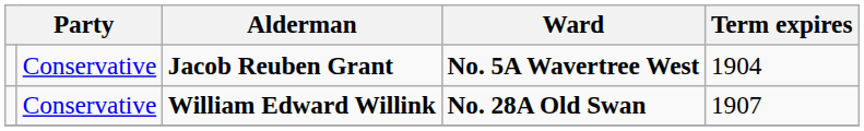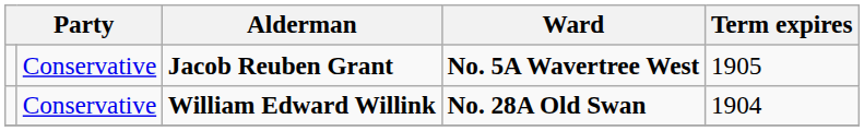Jacob Reuben Grant | Term expires: 1904 -> 1905
William Edward Willink | Term expires: 1907 -> 1904
